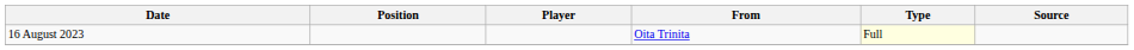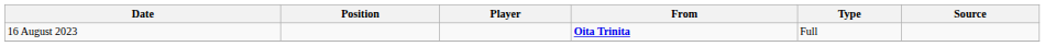16 August 2023 | From: normal -> bold
16 August 2023 | Type: lightyellow background -> no background
